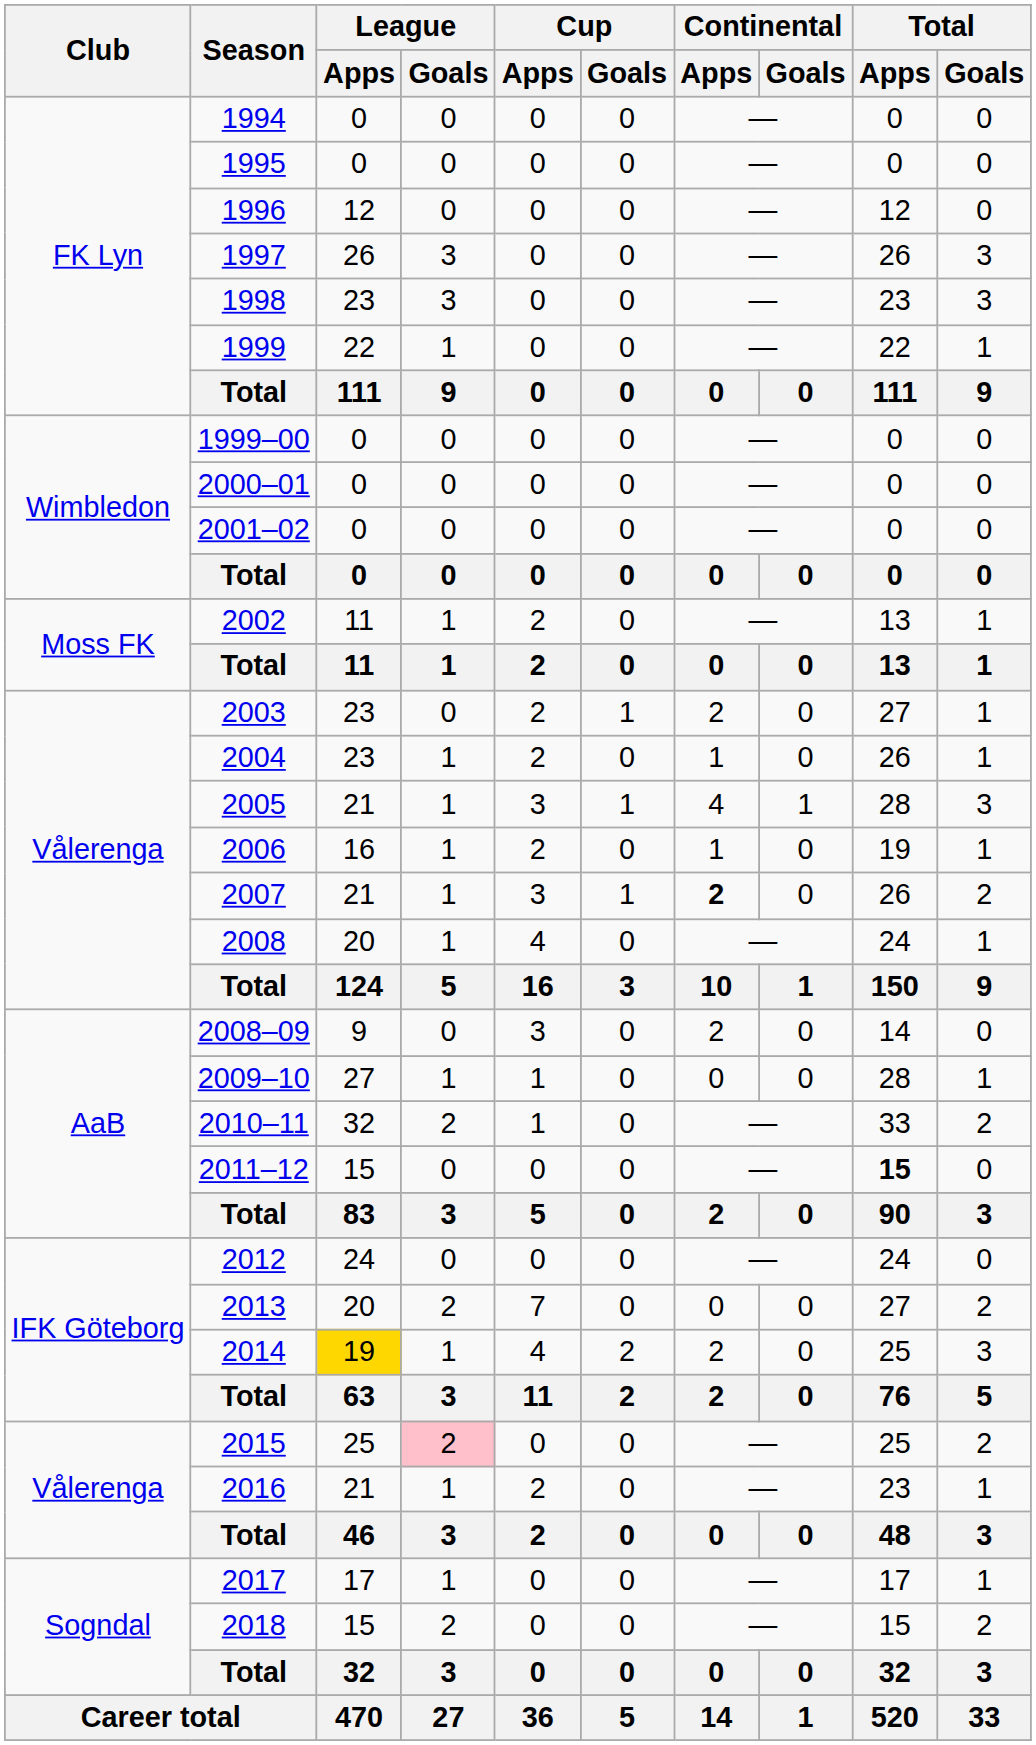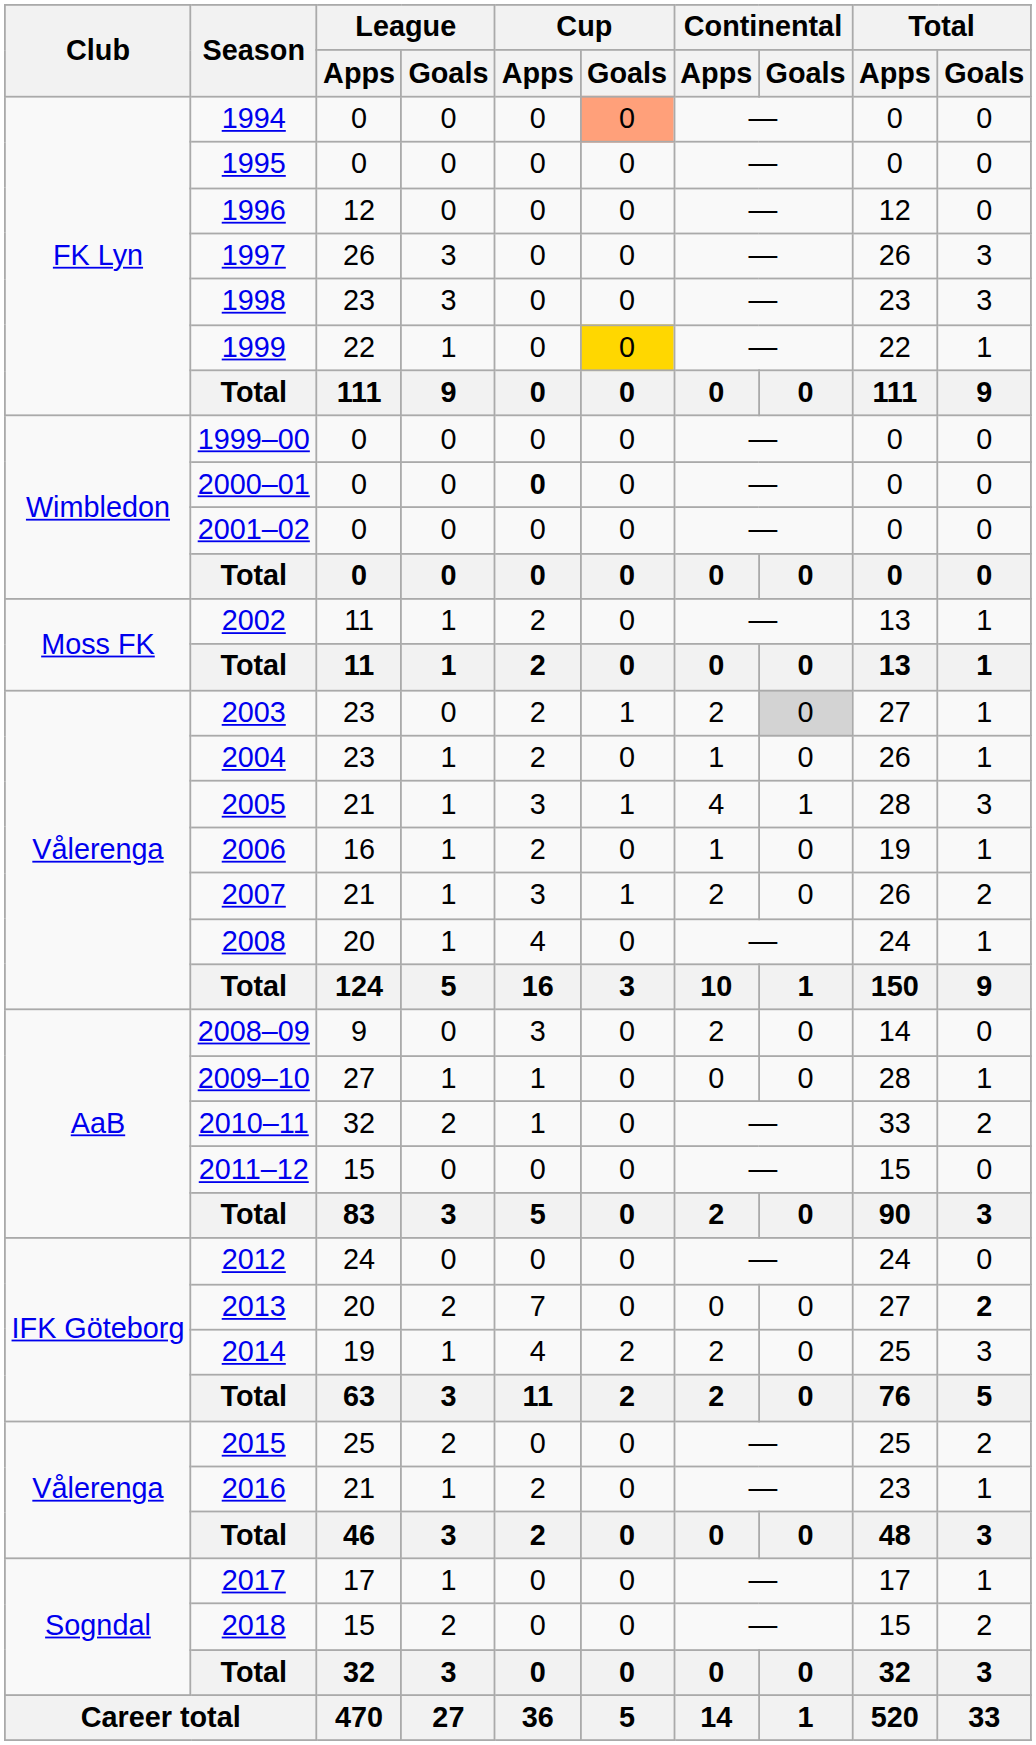1994 | Cup / Goals: no background -> lightsalmon background
1999 | Cup / Goals: no background -> gold background
2000–01 | Cup / Apps: normal -> bold
2003 | Continental / Goals: no background -> lightgrey background
2007 | Continental / Apps: bold -> normal
2011–12 | Total / Apps: bold -> normal
2013 | Total / Goals: normal -> bold
2014 | League / Apps: gold background -> no background
2015 | League / Goals: pink background -> no background
